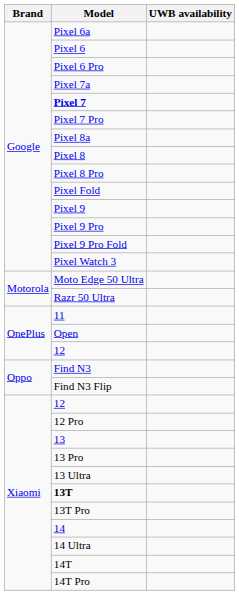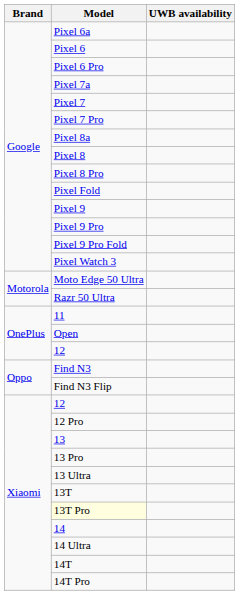Pixel 7 | Model: bold -> normal
13T | Model: bold -> normal
13T Pro | Model: no background -> lightyellow background
